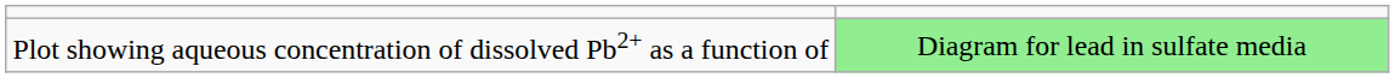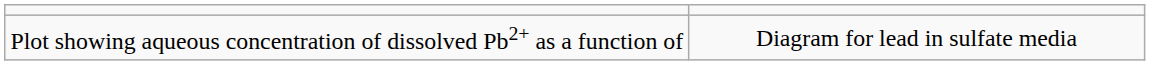row 2 | column 2: lightgreen background -> no background
